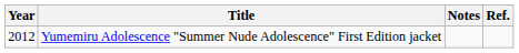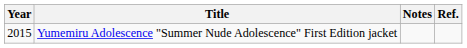row 2 | Year: 2012 -> 2015
